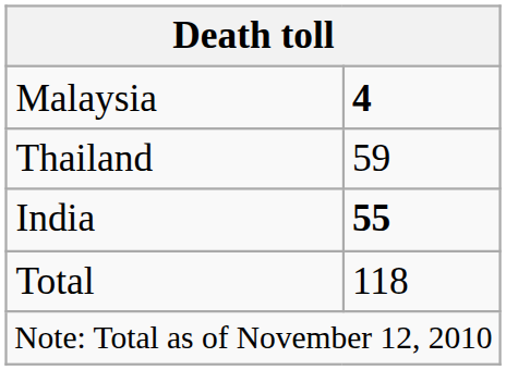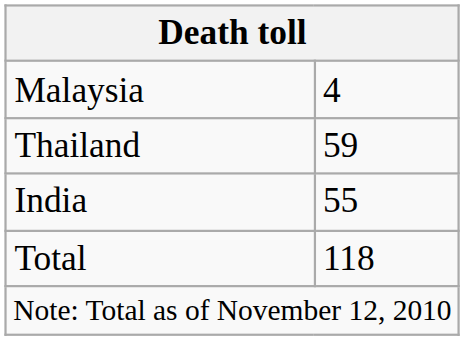Malaysia | column 2: bold -> normal
India | column 2: bold -> normal
